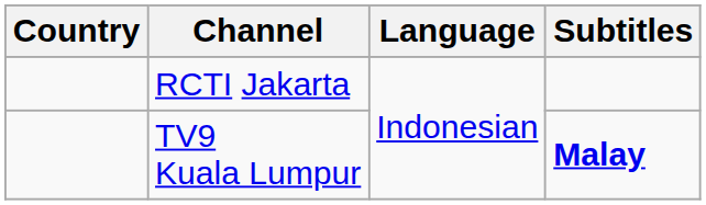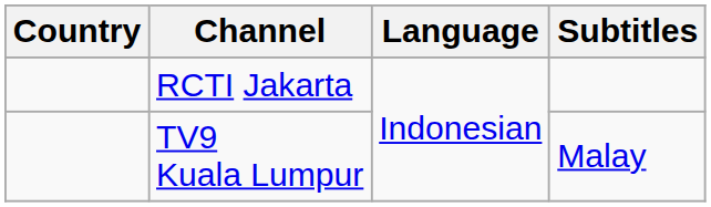TV9 Kuala Lumpur | Subtitles: bold -> normal
